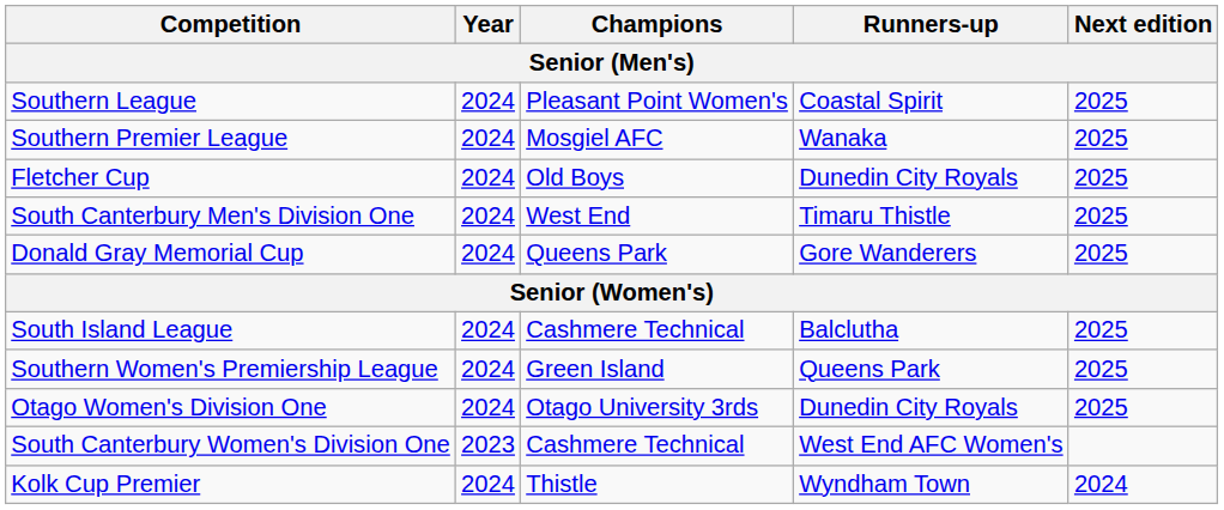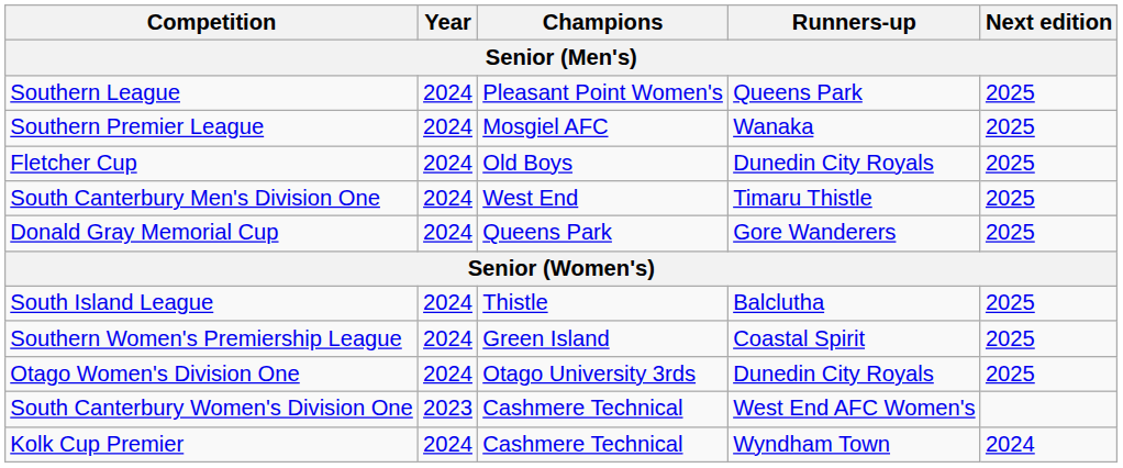Southern League | Runners-up: Coastal Spirit -> Queens Park
South Island League | Champions: Cashmere Technical -> Thistle
Southern Women's Premiership League | Runners-up: Queens Park -> Coastal Spirit
Kolk Cup Premier | Champions: Thistle -> Cashmere Technical
